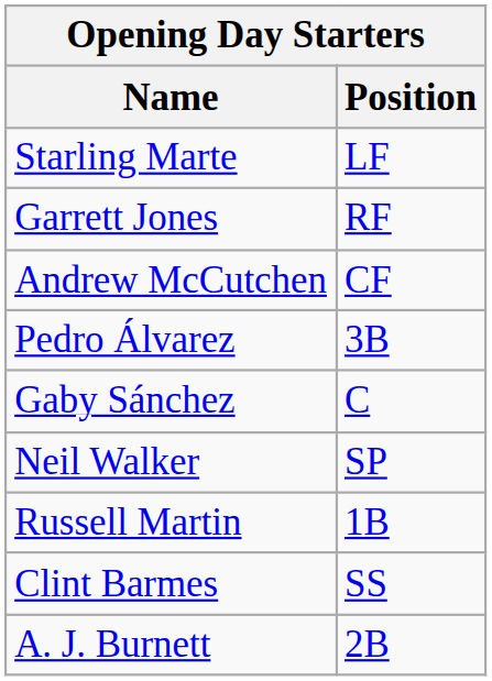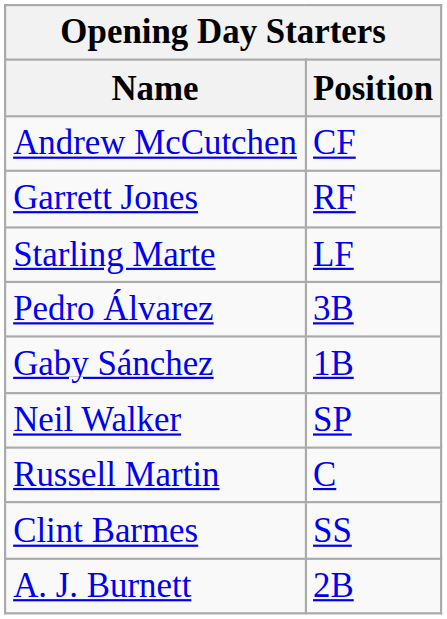rows swapped: Starling Marte <-> Andrew McCutchen
Gaby Sánchez | Position: C -> 1B
Russell Martin | Position: 1B -> C
